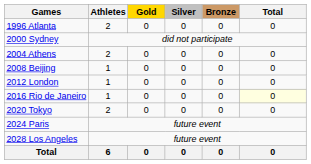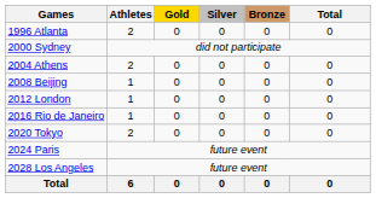2016 Rio de Janeiro | Total: lightyellow background -> no background
